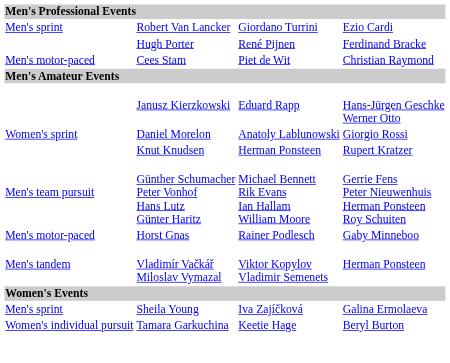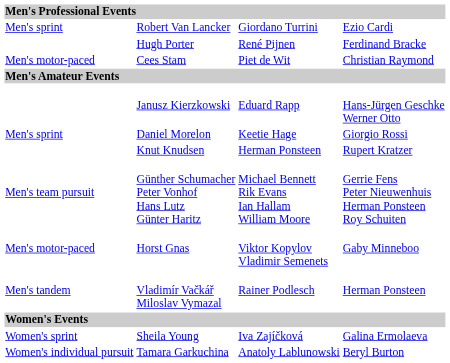Daniel Morelon | column 1: Women's sprint -> Men's sprint
Daniel Morelon | column 3: Anatoly Lablunowski -> Keetie Hage
Horst Gnas | column 3: Rainer Podlesch -> Viktor Kopylov Vladimir Semenets
Vladimír Vačkář Miloslav Vymazal | column 3: Viktor Kopylov Vladimir Semenets -> Rainer Podlesch
Sheila Young | column 1: Men's sprint -> Women's sprint
Tamara Garkuchina | column 3: Keetie Hage -> Anatoly Lablunowski
